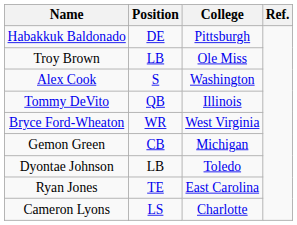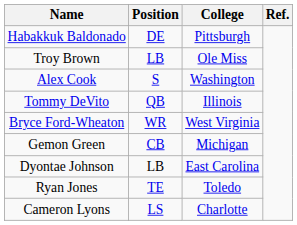Dyontae Johnson | College: Toledo -> East Carolina
Ryan Jones | College: East Carolina -> Toledo
